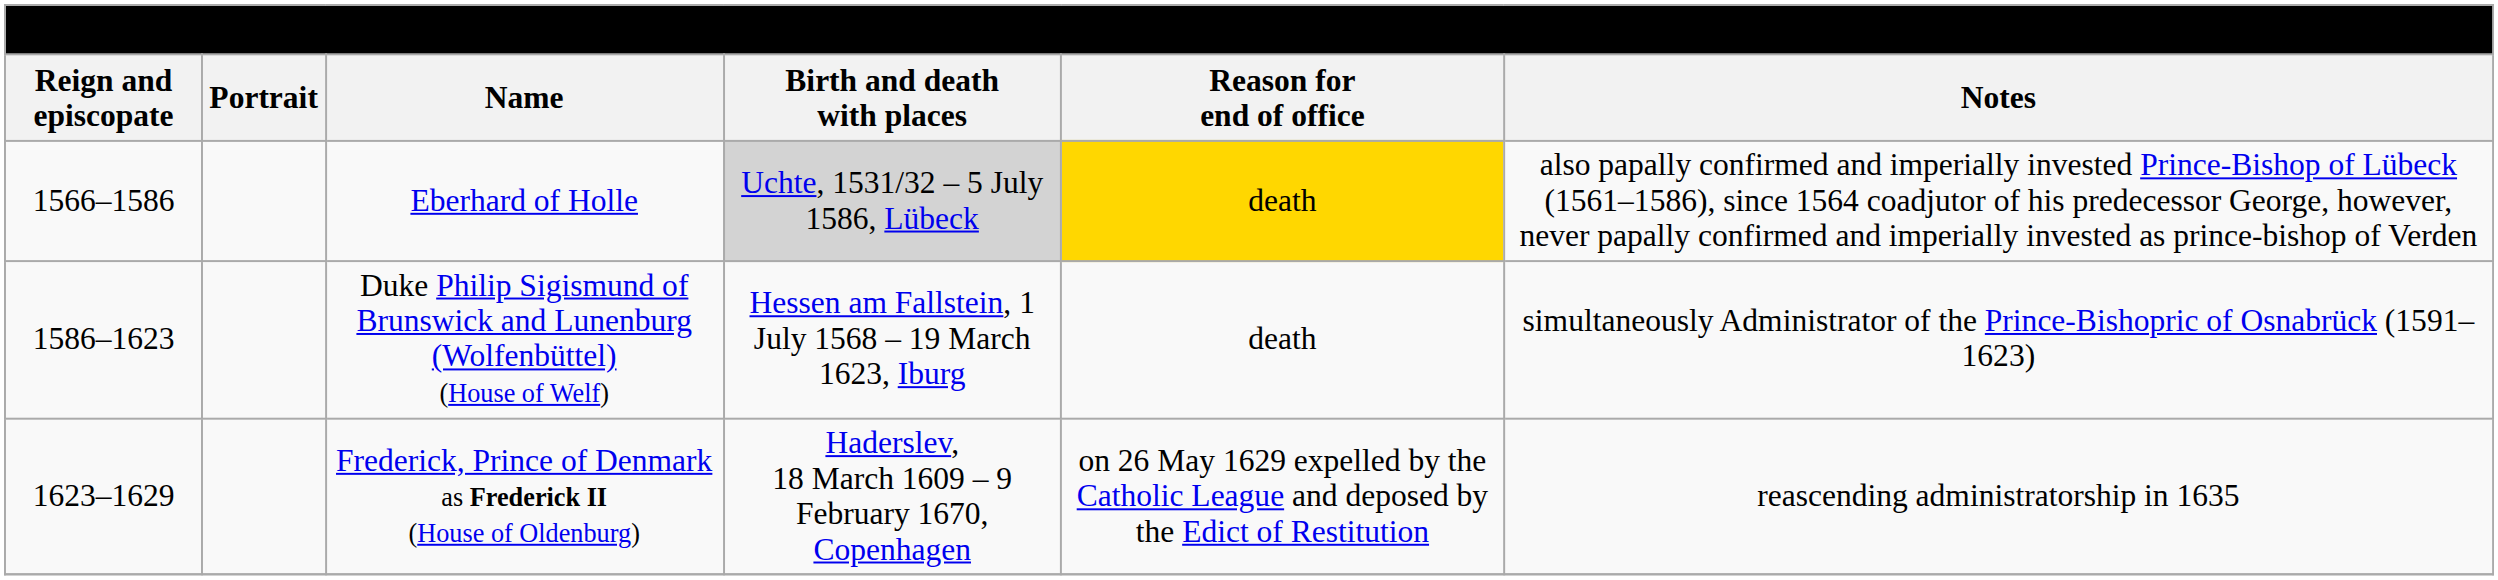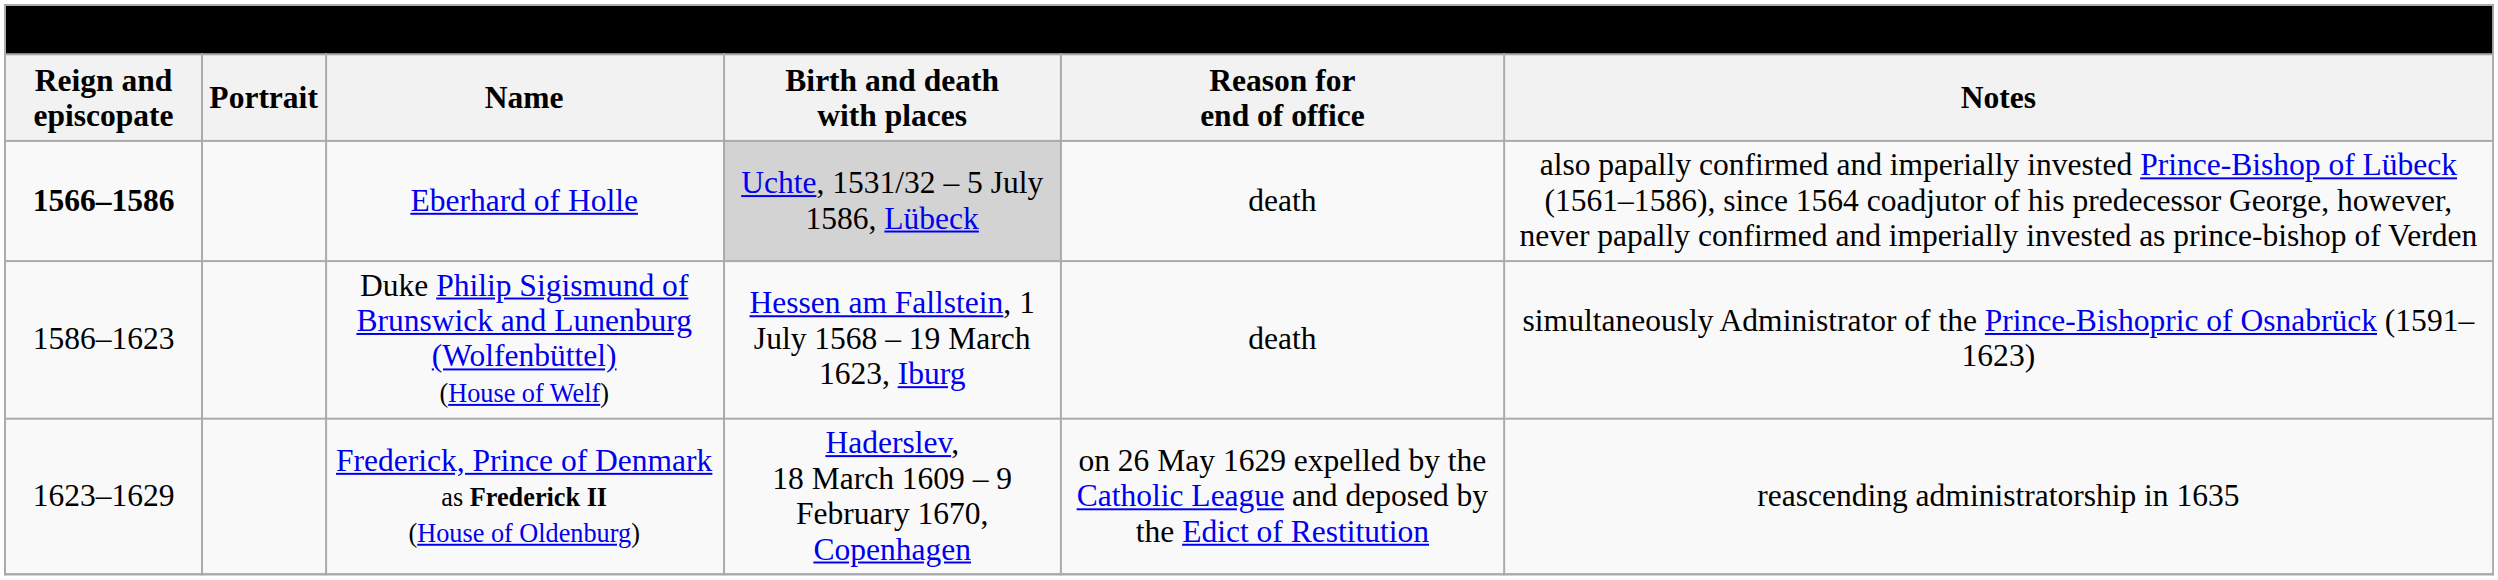Eberhard of Holle | Reign and episcopate: normal -> bold
Eberhard of Holle | Reason for end of office: gold background -> no background
